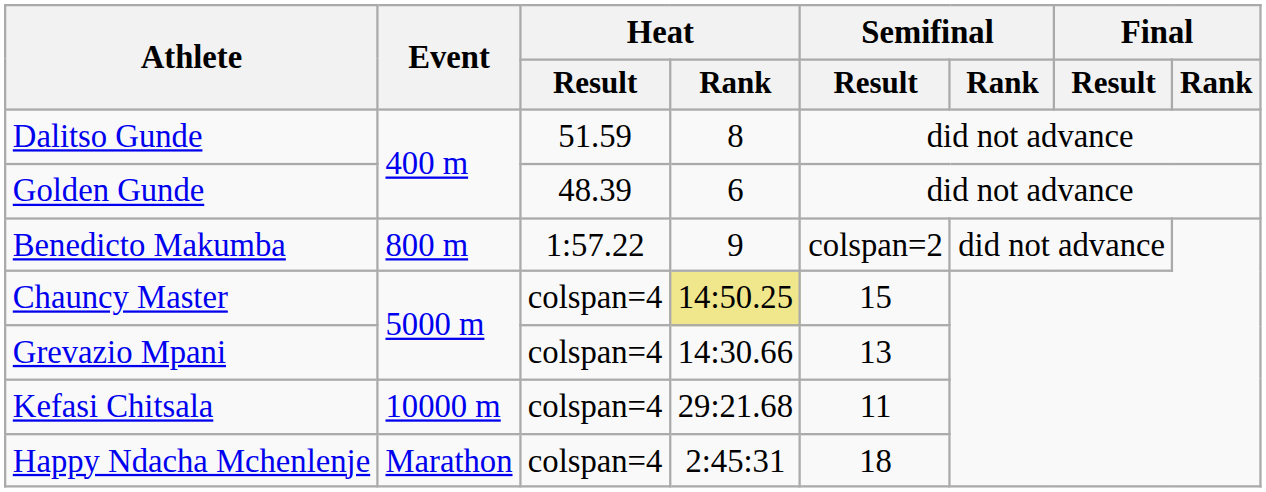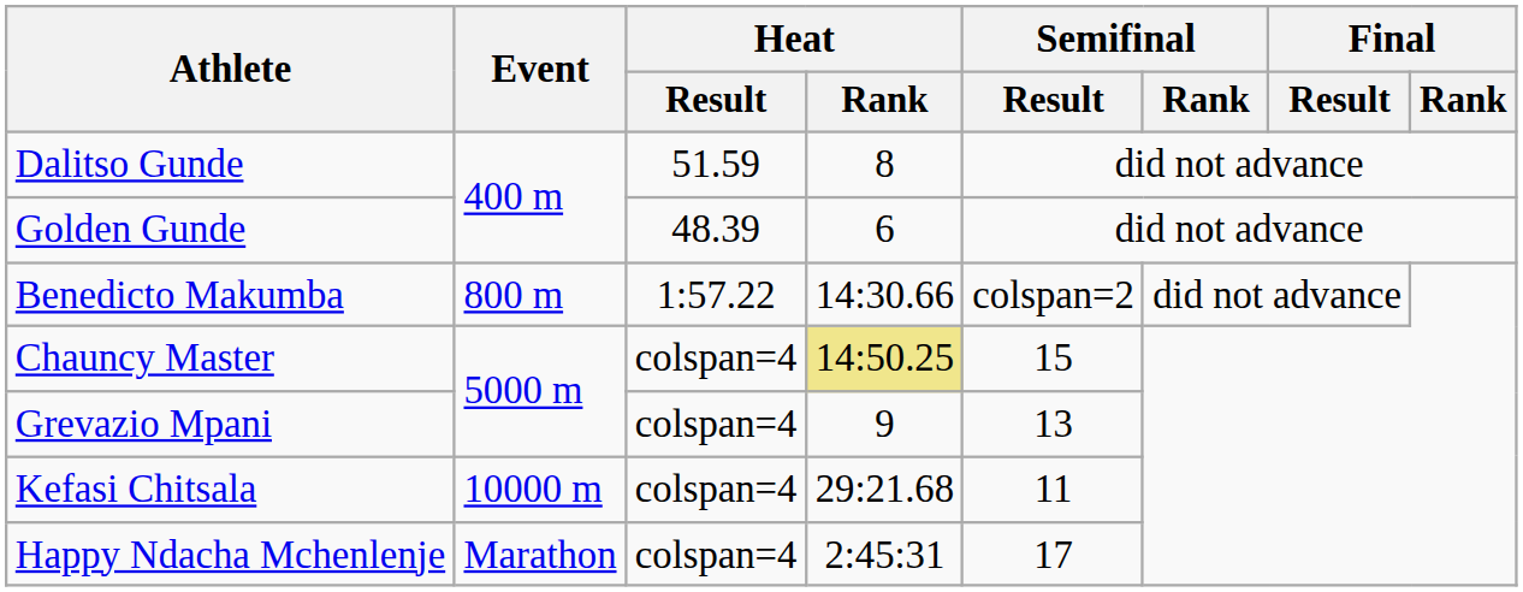Benedicto Makumba | Heat / Rank: 9 -> 14:30.66
Grevazio Mpani | Heat / Rank: 14:30.66 -> 9
Happy Ndacha Mchenlenje | Semifinal / Result: 18 -> 17
